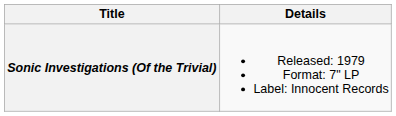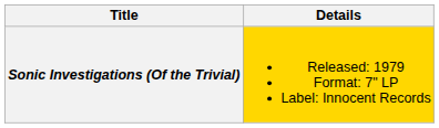Sonic Investigations (Of the Trivial) | Details: no background -> gold background
